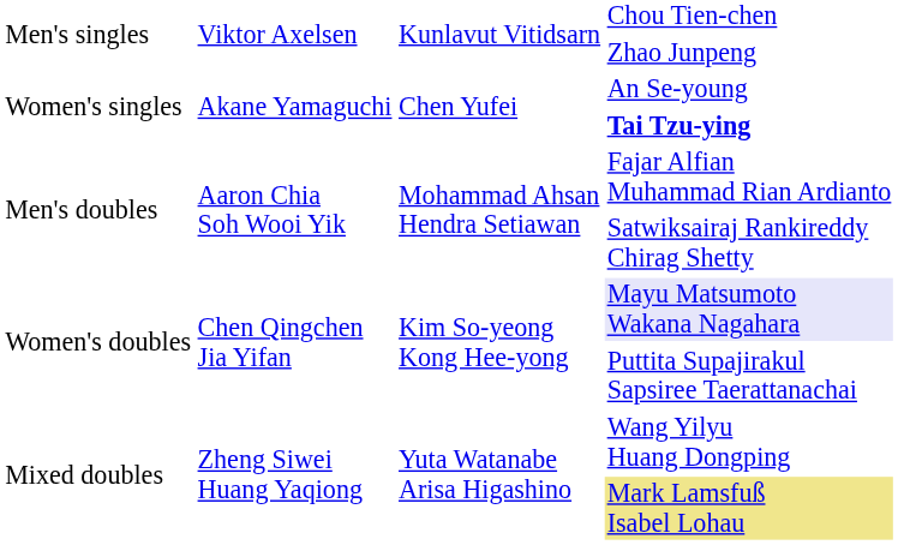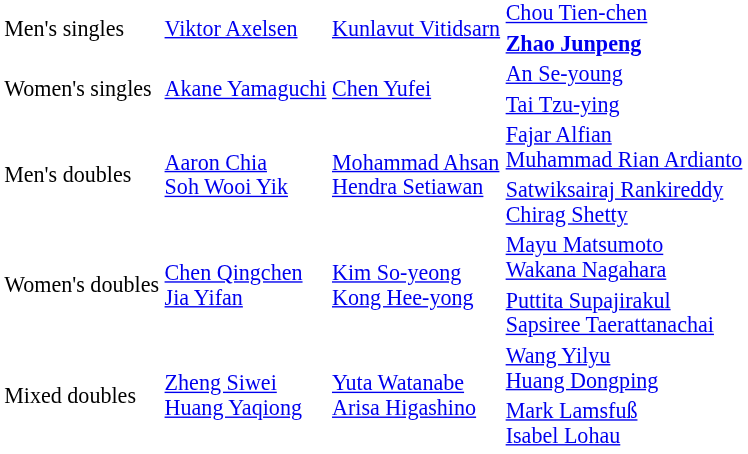Zhao Junpeng | column 4: normal -> bold
Tai Tzu-ying | column 4: bold -> normal
Mayu Matsumoto Wakana Nagahara | column 4: lavender background -> no background
Mark Lamsfuß Isabel Lohau | column 4: khaki background -> no background
